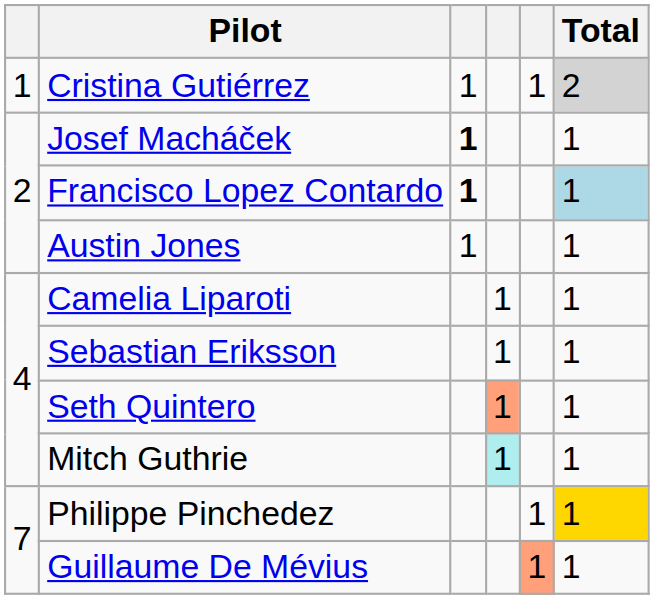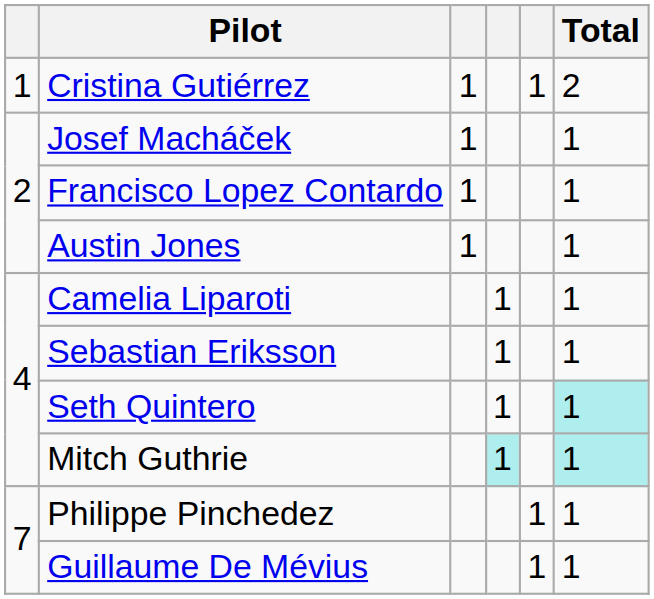Cristina Gutiérrez | Total: lightgrey background -> no background
Josef Macháček | column 3: bold -> normal
Francisco Lopez Contardo | column 3: bold -> normal
Francisco Lopez Contardo | Total: lightblue background -> no background
Seth Quintero | column 4: lightsalmon background -> no background
Seth Quintero | Total: no background -> paleturquoise background
Mitch Guthrie | Total: no background -> paleturquoise background
Philippe Pinchedez | Total: gold background -> no background
Guillaume De Mévius | column 5: lightsalmon background -> no background
